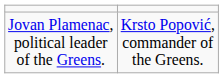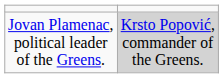Jovan Plamenac, political leader of the Greens. | column 2: no background -> lightgrey background
